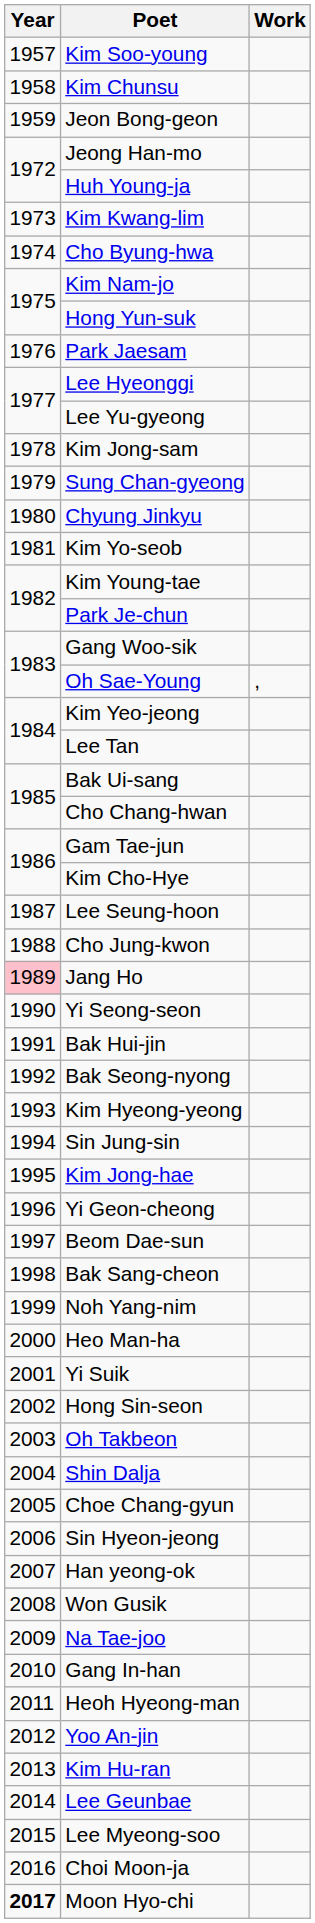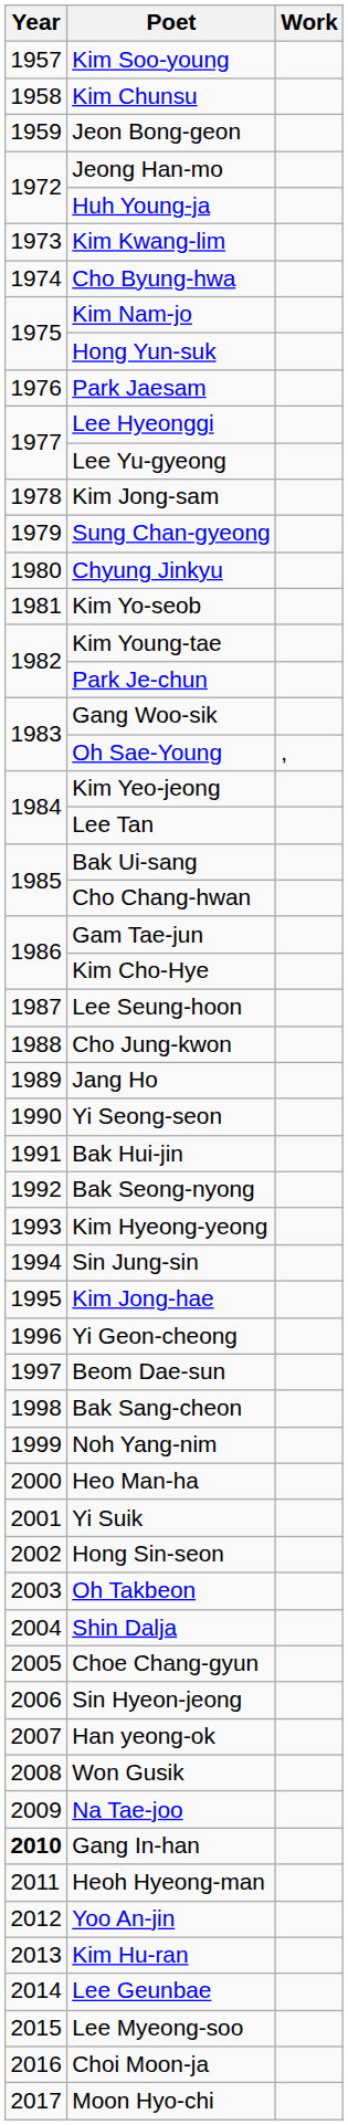Jang Ho | Year: pink background -> no background
Gang In-han | Year: normal -> bold
Moon Hyo-chi | Year: bold -> normal
